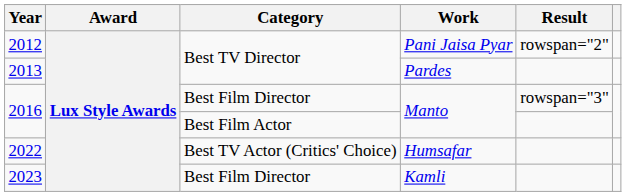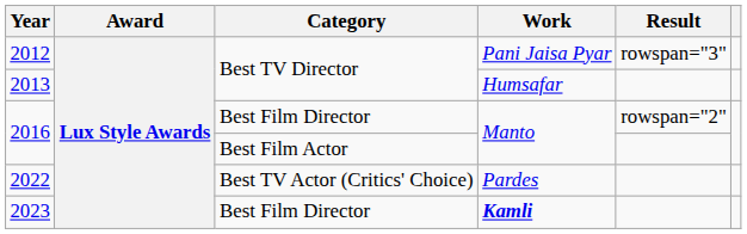2012 | Result: rowspan="2" -> rowspan="3"
2013 | Work: Pardes -> Humsafar
2016 / Best Film Director | Result: rowspan="3" -> rowspan="2"
2022 | Work: Humsafar -> Pardes
2023 | Work: normal -> bold
